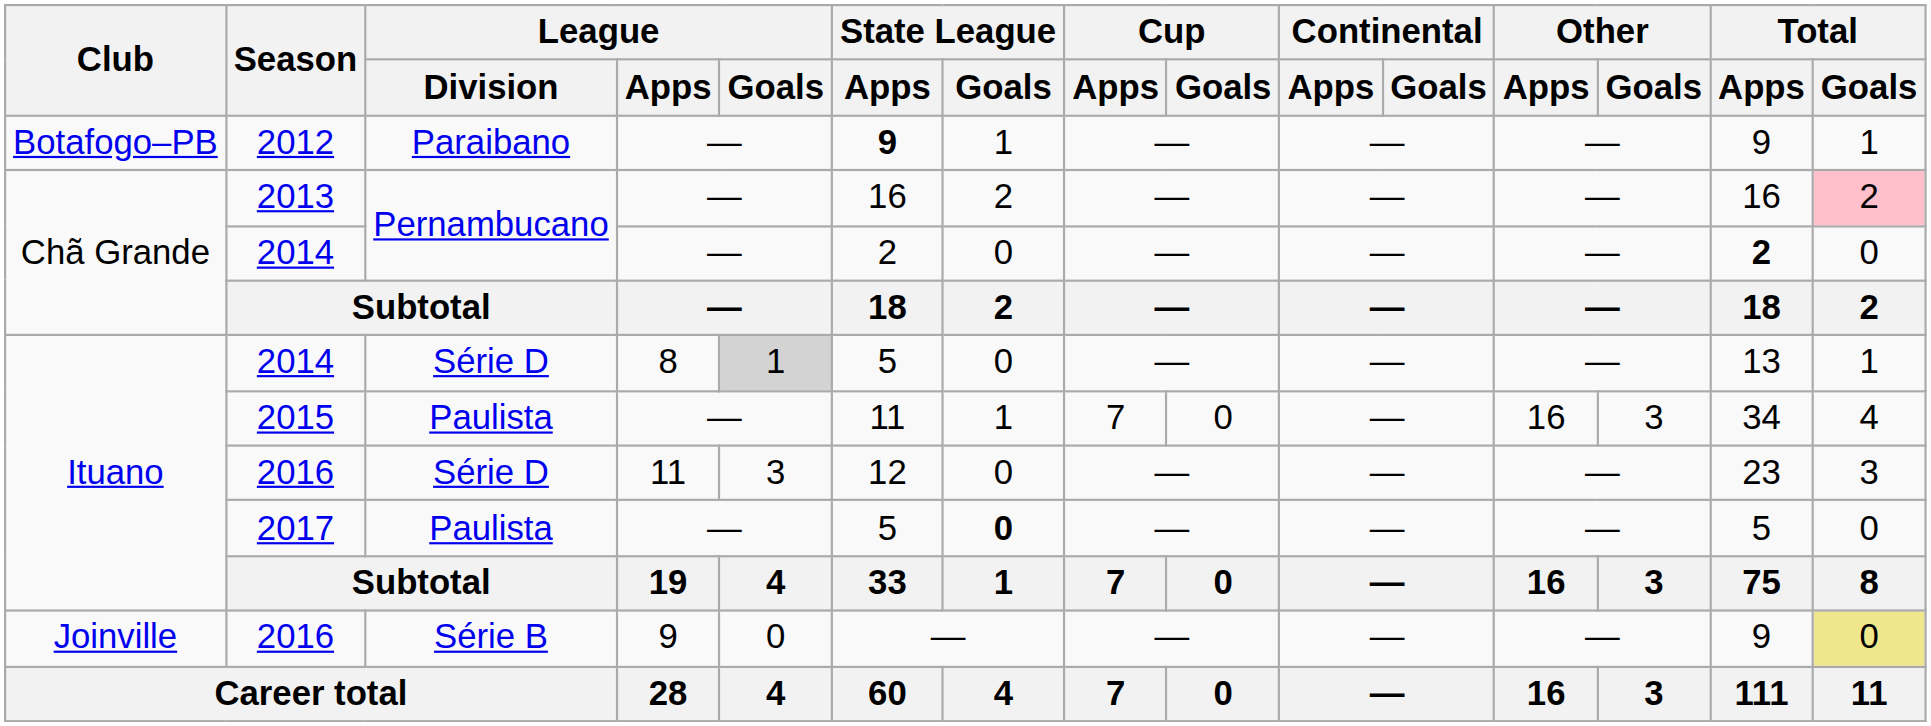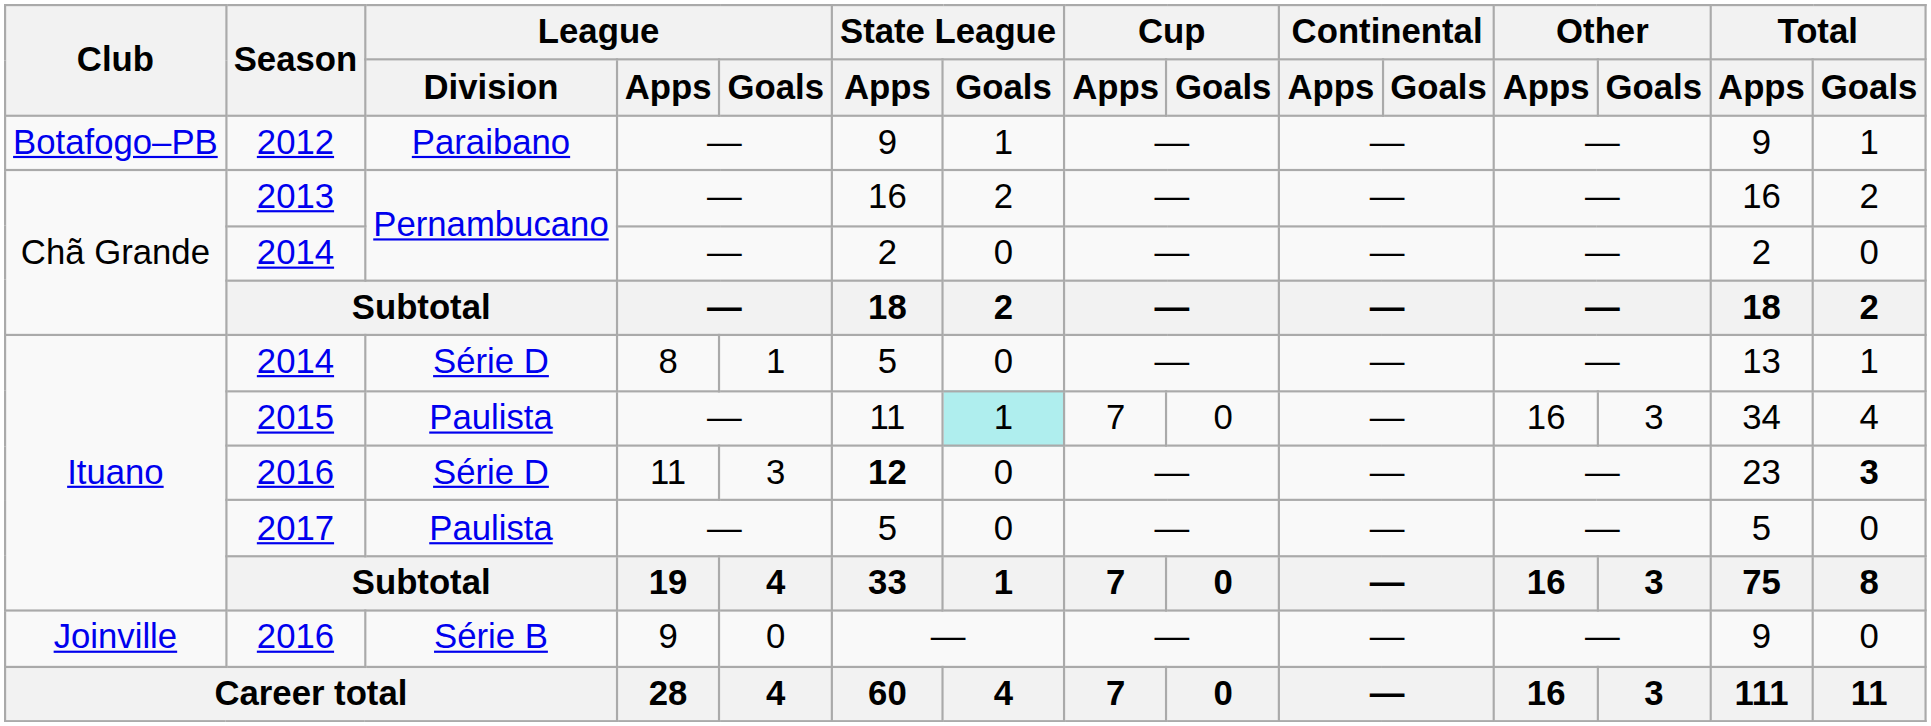2012 | State League / Apps: bold -> normal
2013 | Total / Goals: pink background -> no background
2014 / Pernambucano | Total / Apps: bold -> normal
2014 / Série D | League / Goals: lightgrey background -> no background
2015 | State League / Goals: no background -> paleturquoise background
2016 / Série D | State League / Apps: normal -> bold
2016 / Série D | Total / Goals: normal -> bold
2017 | State League / Goals: bold -> normal
2016 / Série B | Total / Goals: khaki background -> no background
